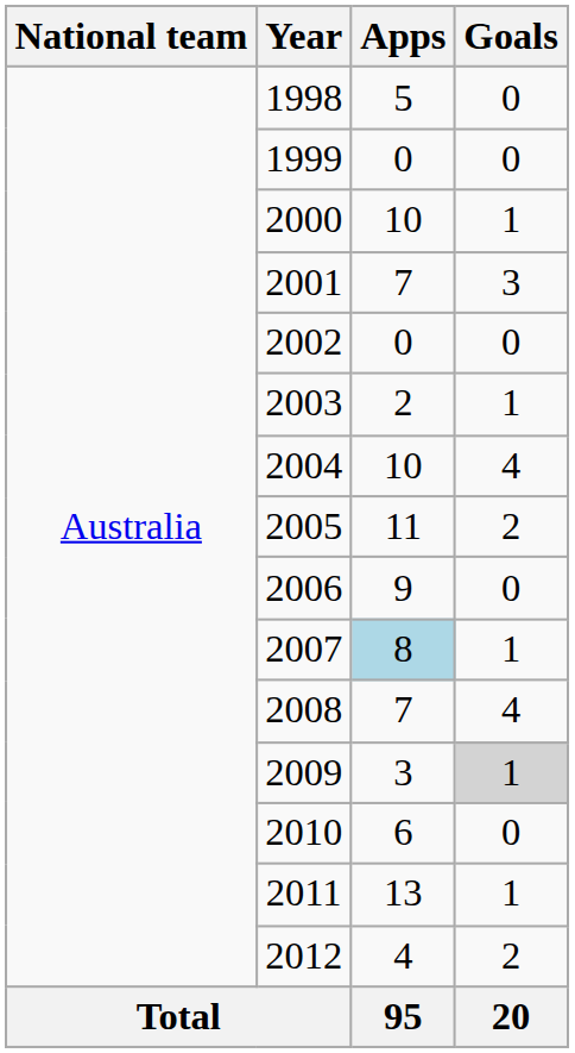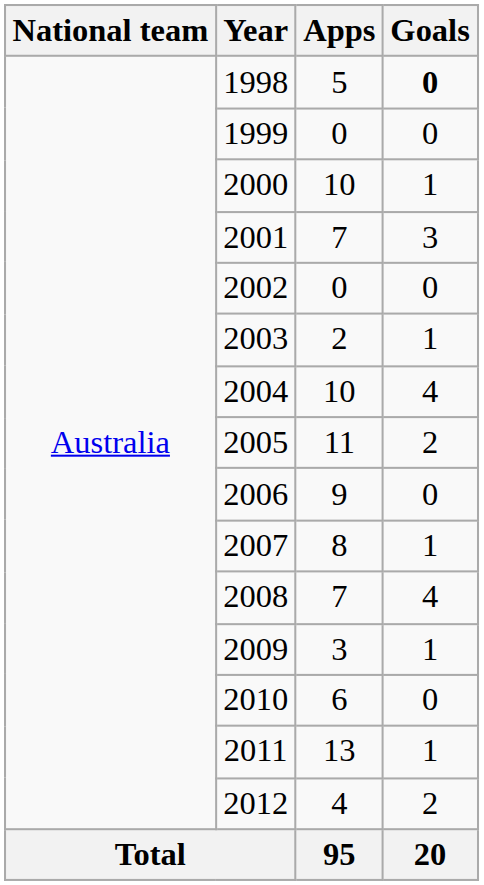1998 | Goals: normal -> bold
2007 | Apps: lightblue background -> no background
2009 | Goals: lightgrey background -> no background
